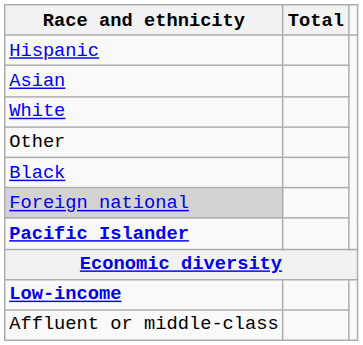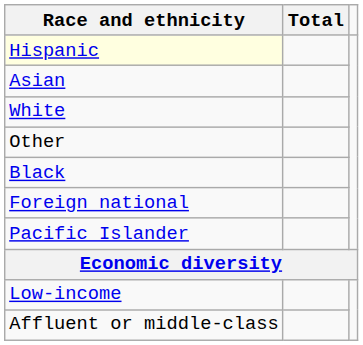Hispanic | Race and ethnicity: no background -> lightyellow background
Foreign national | Race and ethnicity: lightgrey background -> no background
Pacific Islander | Race and ethnicity: bold -> normal
Low-income | Race and ethnicity: bold -> normal
